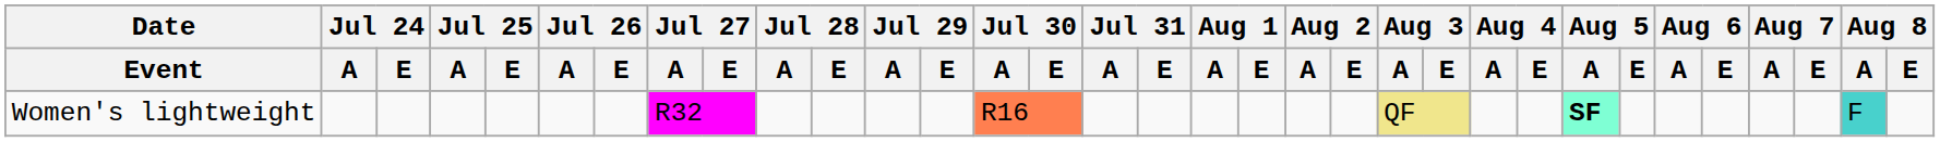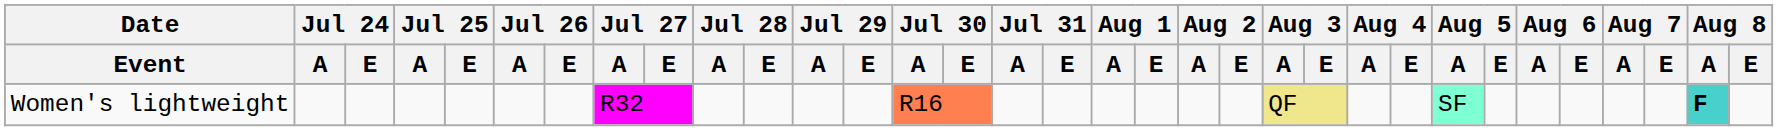Women's lightweight | Aug 5 / A: bold -> normal
Women's lightweight | Aug 8 / A: normal -> bold
